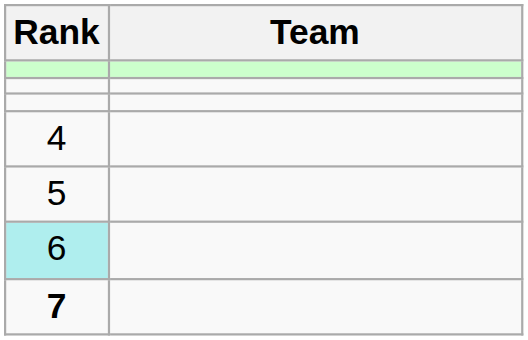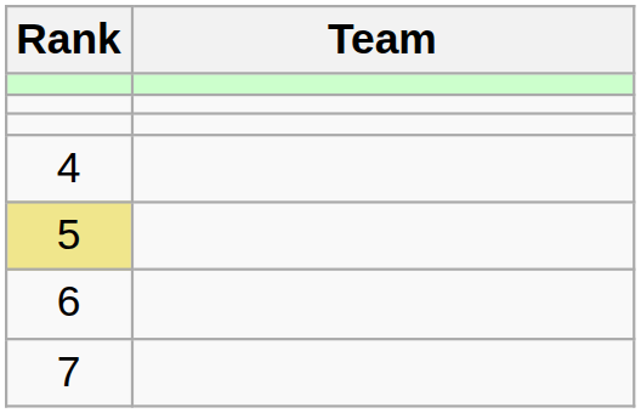row 6 | Rank: no background -> khaki background
row 7 | Rank: paleturquoise background -> no background
row 8 | Rank: bold -> normal
